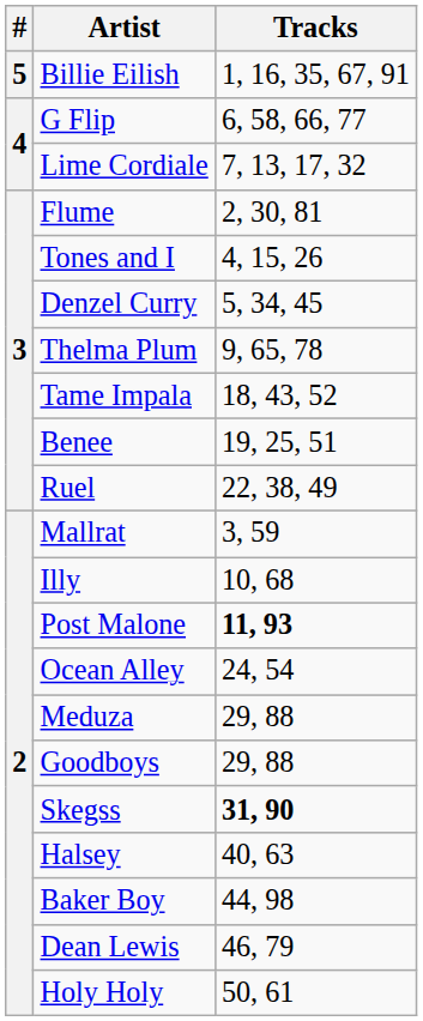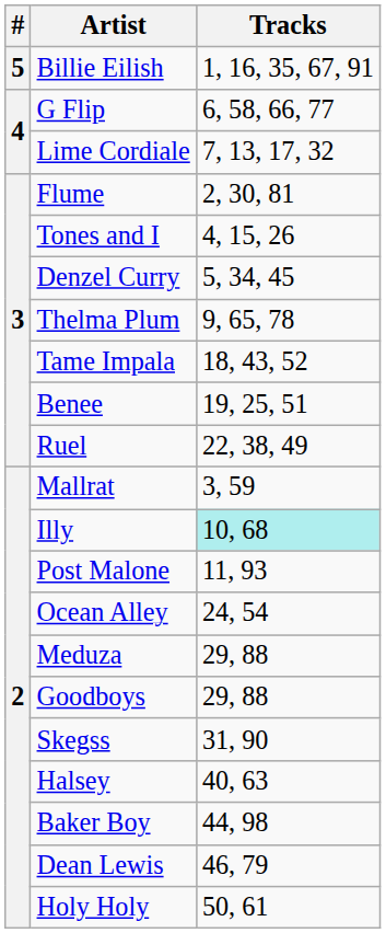Illy | Tracks: no background -> paleturquoise background
Post Malone | Tracks: bold -> normal
Skegss | Tracks: bold -> normal
